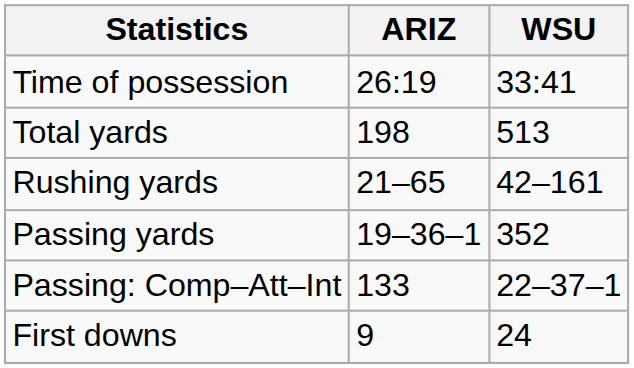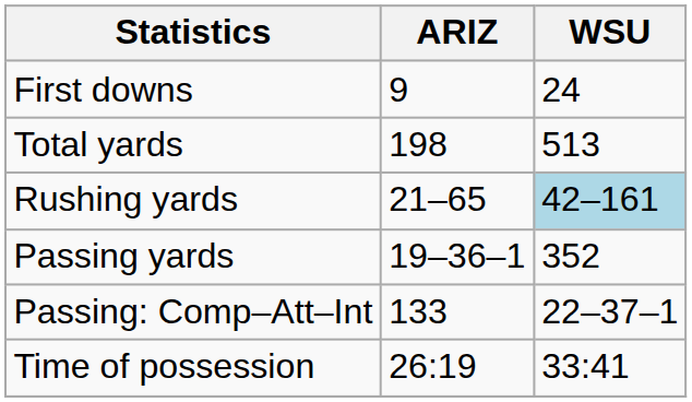rows swapped: First downs <-> Time of possession
Rushing yards | WSU: no background -> lightblue background
